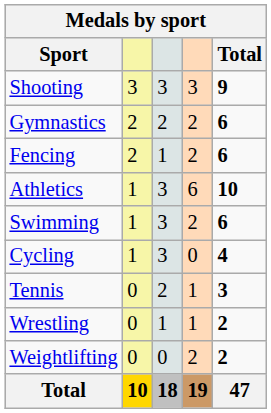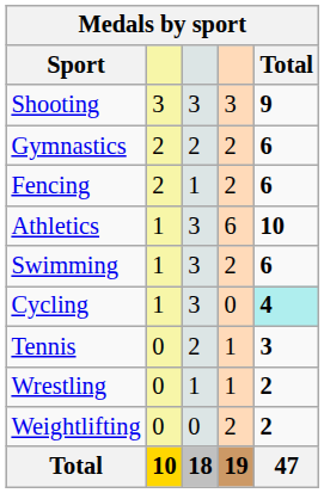Cycling | Total: no background -> paleturquoise background
